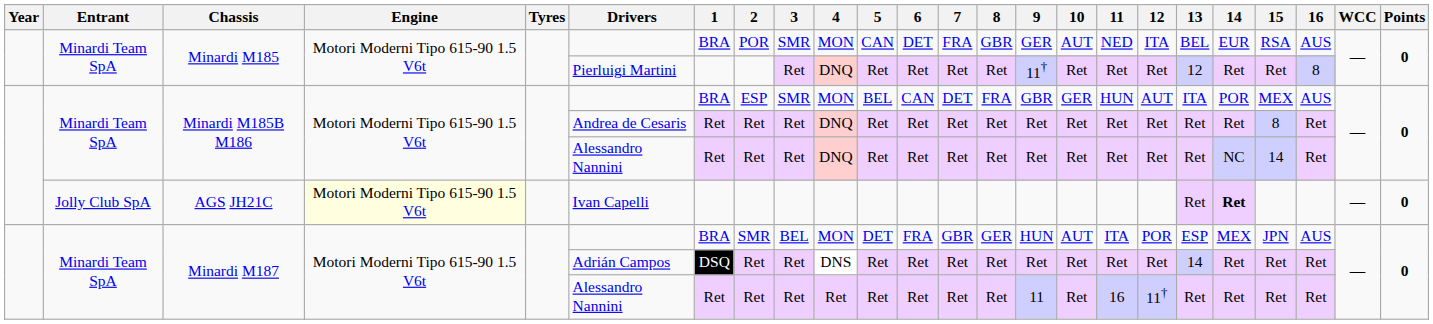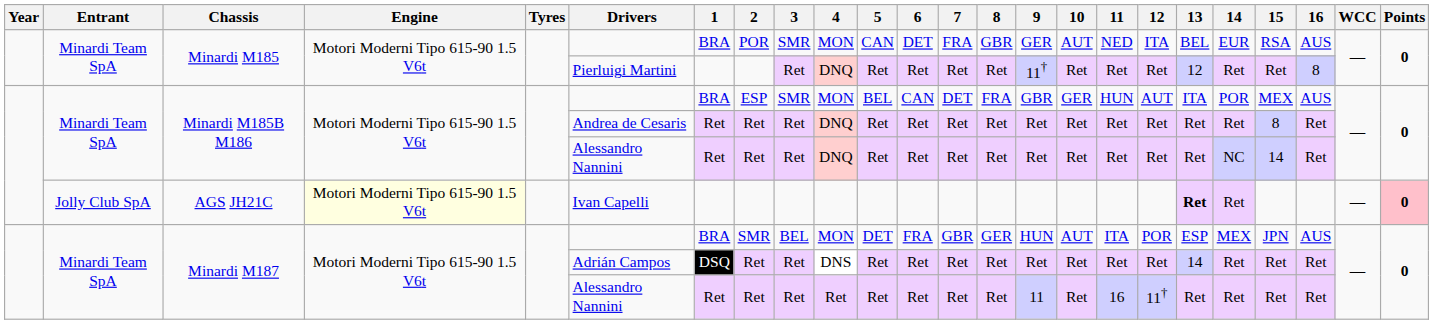AGS JH21C | 13: normal -> bold
AGS JH21C | 14: bold -> normal
AGS JH21C | Points: no background -> pink background
